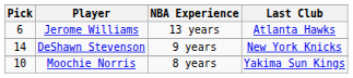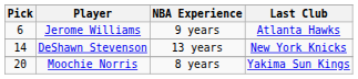Jerome Williams | NBA Experience: 13 years -> 9 years
DeShawn Stevenson | NBA Experience: 9 years -> 13 years
Moochie Norris | Pick: 10 -> 20
